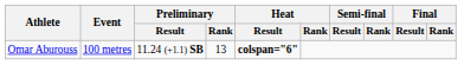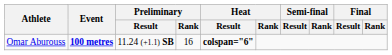Omar Aburouss | Event: normal -> bold
Omar Aburouss | Preliminary / Rank: 13 -> 16
